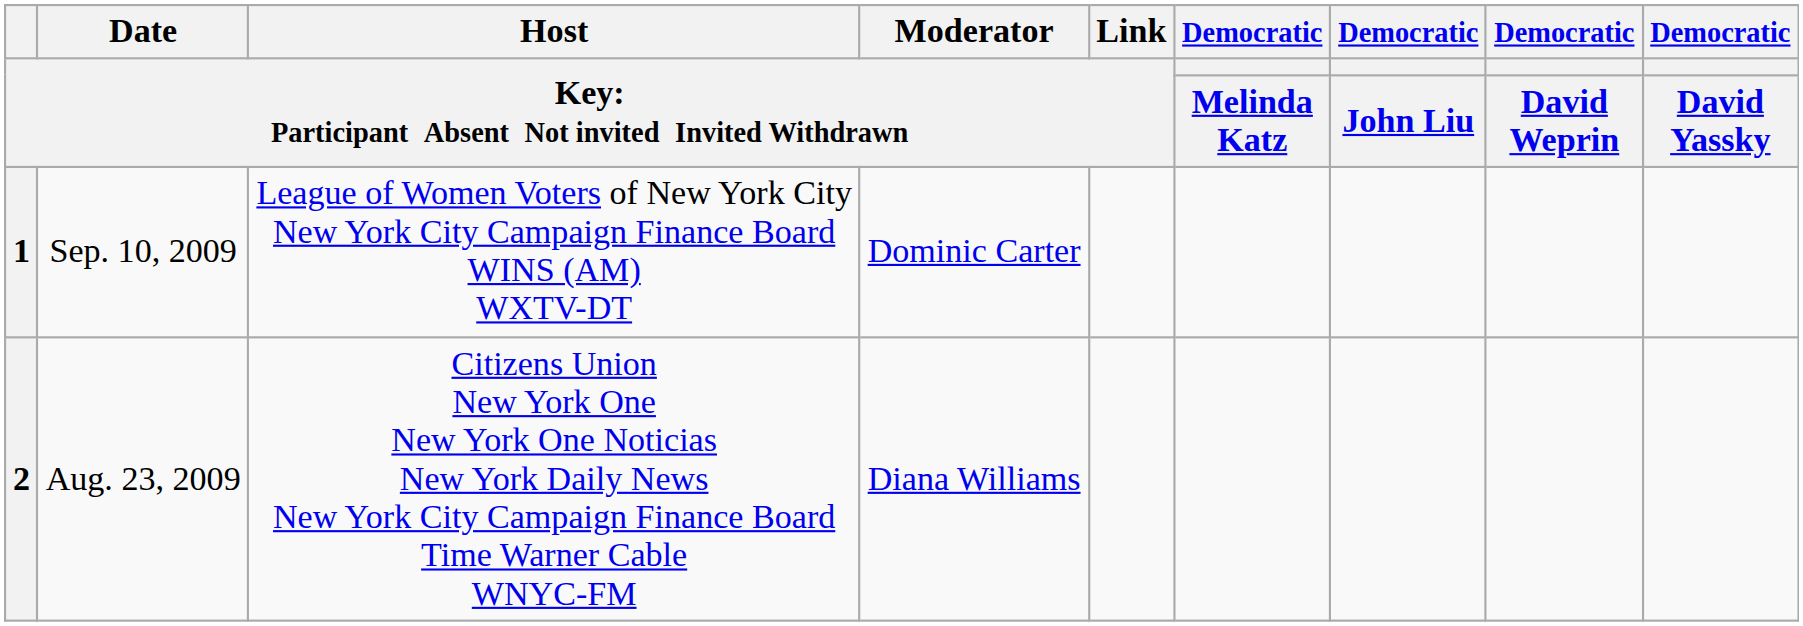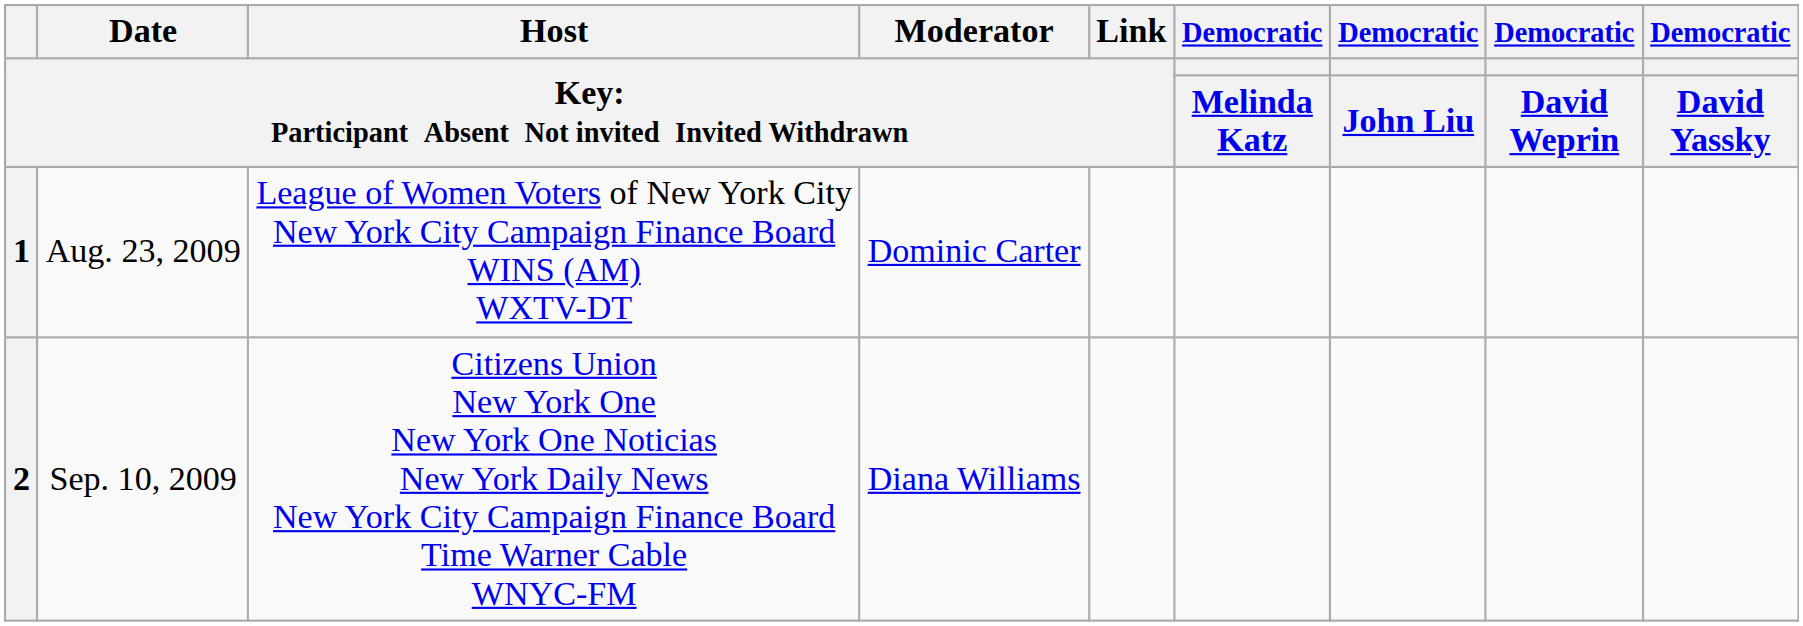1 | column 2: Sep. 10, 2009 -> Aug. 23, 2009
2 | column 2: Aug. 23, 2009 -> Sep. 10, 2009
